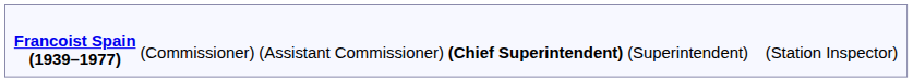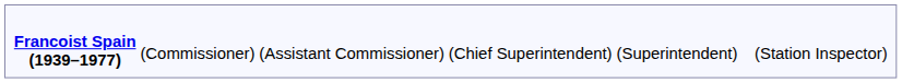Francoist Spain (1939–1977) / (Commissioner) | column 4: bold -> normal
